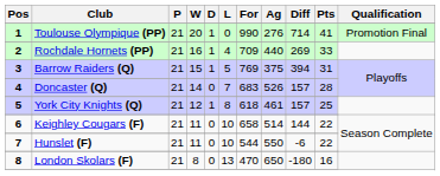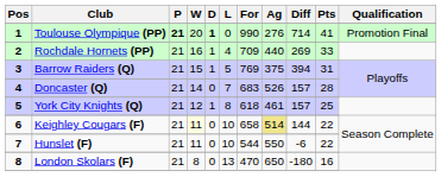Toulouse Olympique (PP) | P: normal -> bold
Toulouse Olympique (PP) | D: normal -> bold
Keighley Cougars (F) | W: no background -> lightyellow background
Keighley Cougars (F) | Ag: no background -> khaki background
